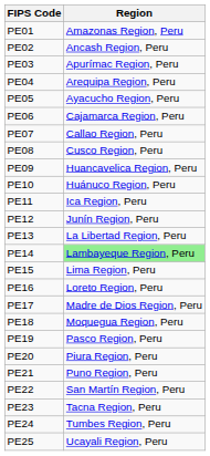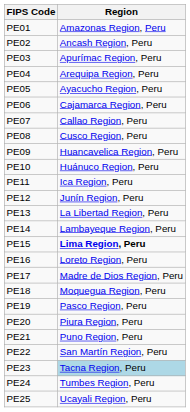PE14 | Region: lightgreen background -> no background
PE15 | Region: normal -> bold
PE23 | Region: no background -> lightblue background
